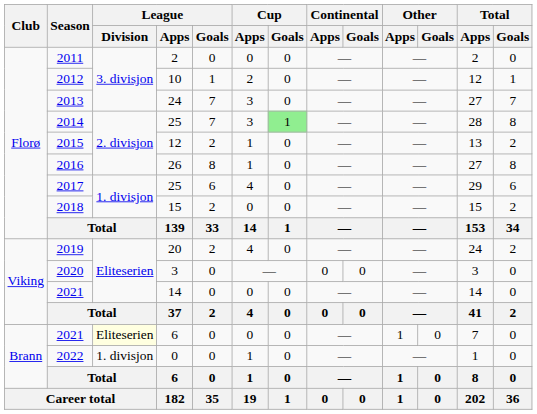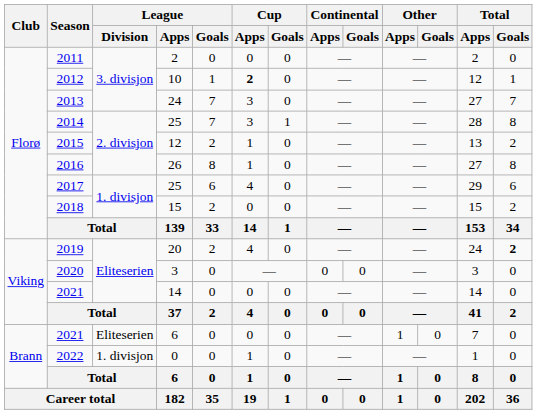2012 | Cup / Apps: normal -> bold
2014 | Cup / Goals: lightgreen background -> no background
2019 | Total / Goals: normal -> bold
2021 / 6 | League / Division: lightyellow background -> no background
